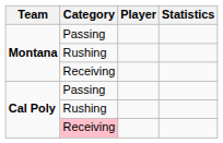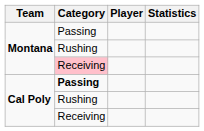Montana / Receiving | Category: no background -> pink background
Cal Poly / Passing | Category: normal -> bold
Cal Poly / Receiving | Category: pink background -> no background
